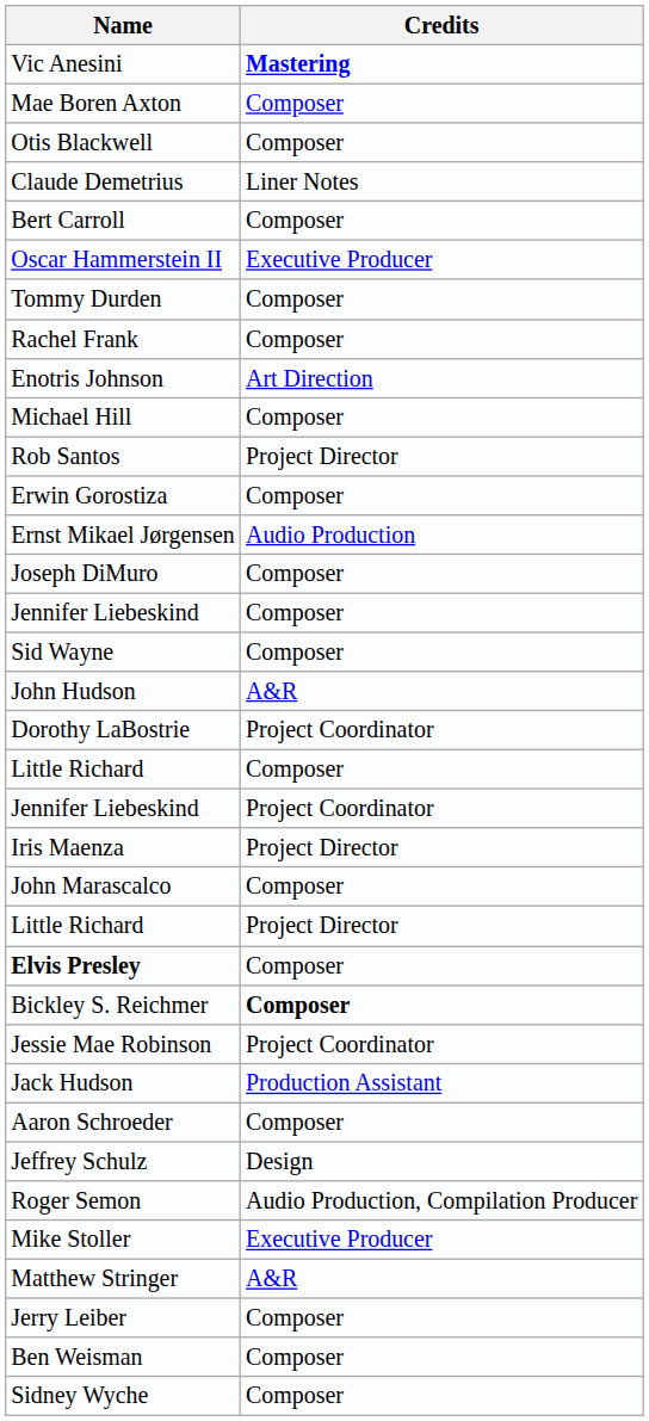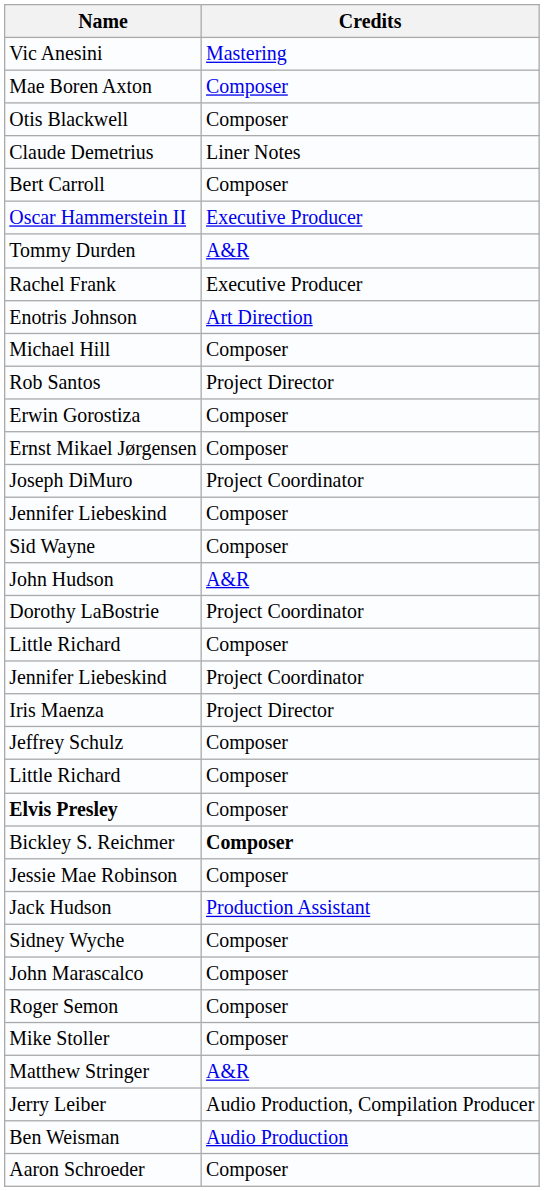row 2 | Credits: bold -> normal
row 8 | Credits: Composer -> A&R
row 9 | Credits: Composer -> Executive Producer
row 14 | Credits: Audio Production -> Composer
row 15 | Credits: Composer -> Project Coordinator
row 23 | Name: John Marascalco -> Jeffrey Schulz
row 24 | Credits: Project Director -> Composer
row 27 | Credits: Project Coordinator -> Composer
row 29 | Name: Aaron Schroeder -> Sidney Wyche
row 30 | Name: Jeffrey Schulz -> John Marascalco
row 30 | Credits: Design -> Composer
row 31 | Credits: Audio Production, Compilation Producer -> Composer
row 32 | Credits: Executive Producer -> Composer
row 34 | Credits: Composer -> Audio Production, Compilation Producer
row 35 | Credits: Composer -> Audio Production
row 36 | Name: Sidney Wyche -> Aaron Schroeder
